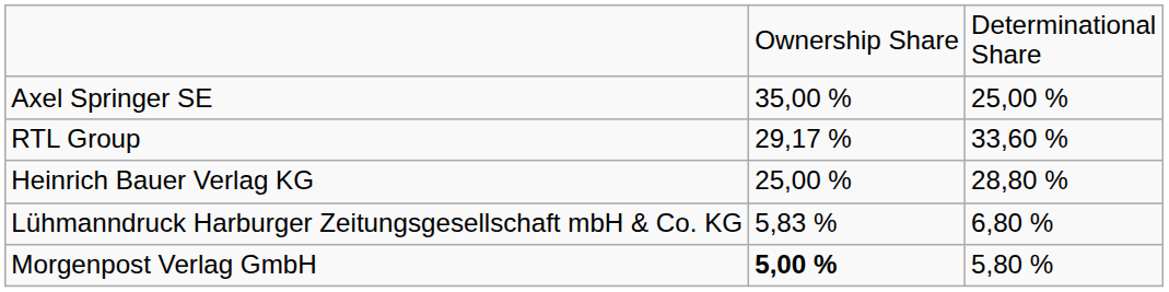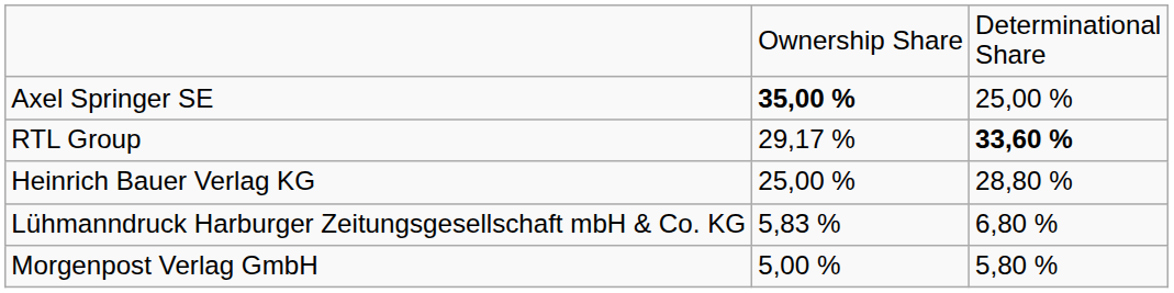Axel Springer SE | column 2: normal -> bold
RTL Group | column 3: normal -> bold
Morgenpost Verlag GmbH | column 2: bold -> normal
